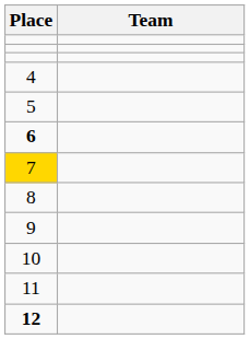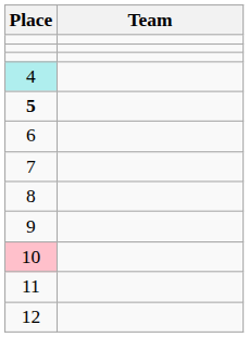row 5 | Place: no background -> paleturquoise background
row 6 | Place: normal -> bold
row 7 | Place: bold -> normal
row 8 | Place: gold background -> no background
row 11 | Place: no background -> pink background
row 13 | Place: bold -> normal
